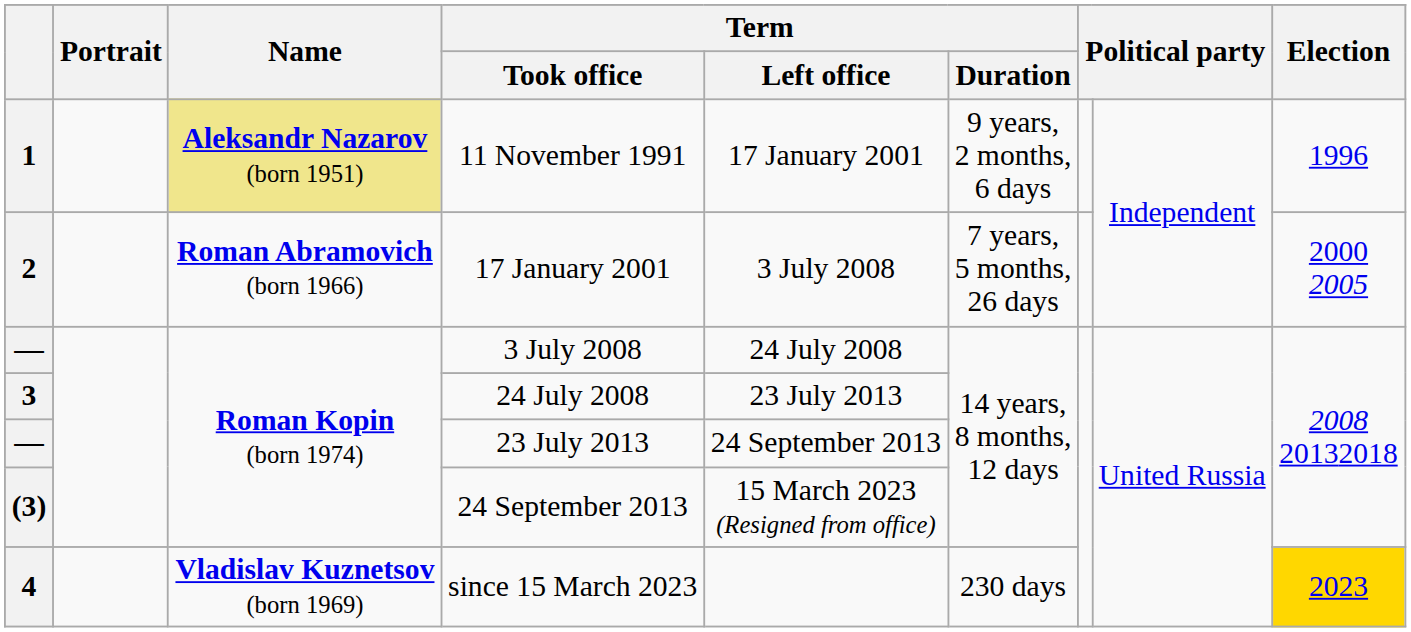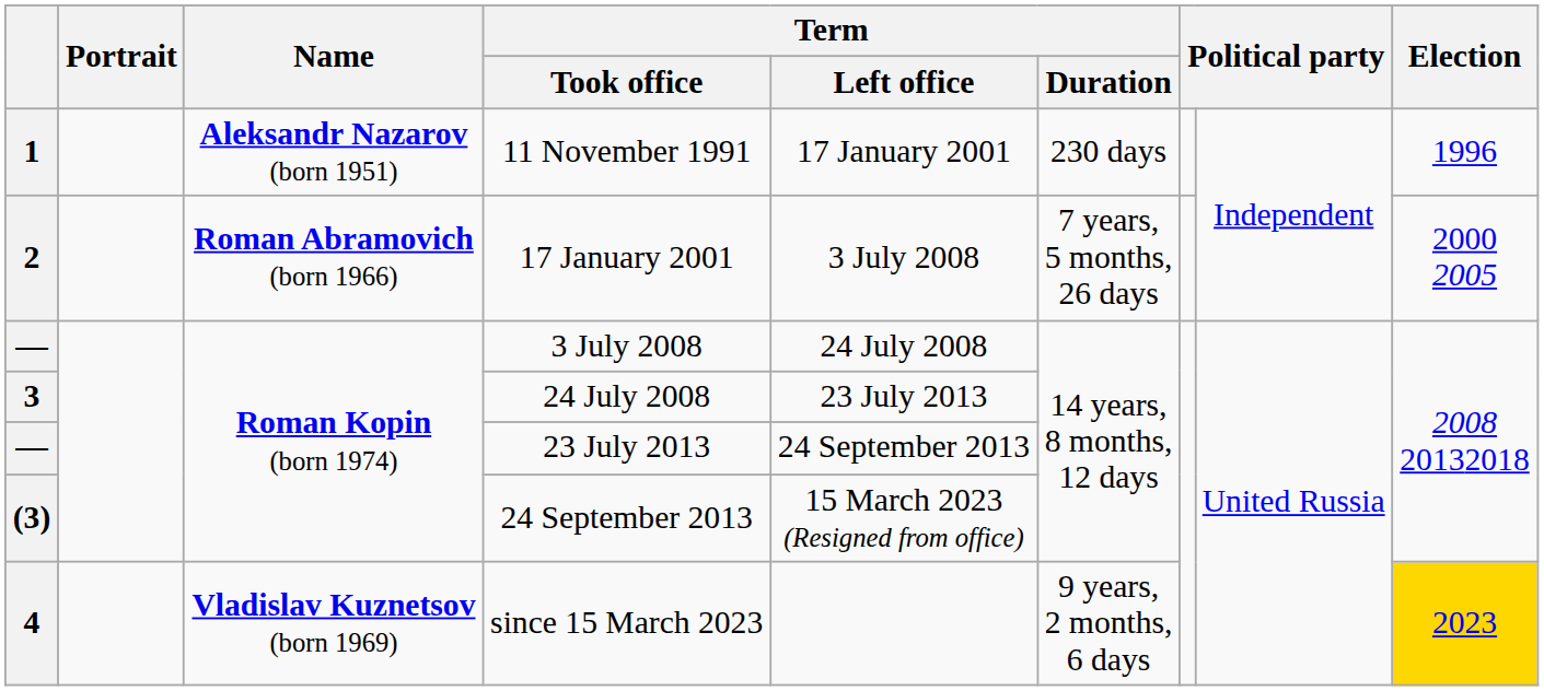11 November 1991 | Name: khaki background -> no background
11 November 1991 | Term / Duration: 9 years, 2 months, 6 days -> 230 days
since 15 March 2023 | Term / Duration: 230 days -> 9 years, 2 months, 6 days
